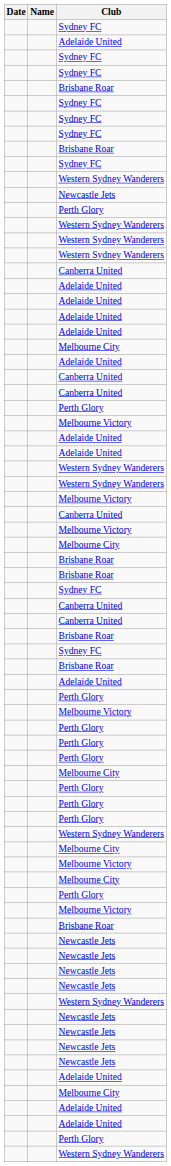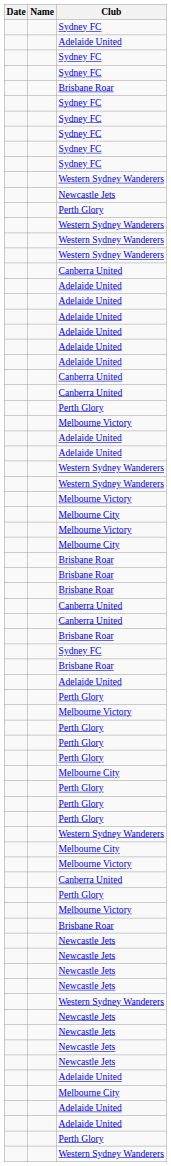row 10 | Club: Brisbane Roar -> Sydney FC
row 23 | Club: Melbourne City -> Adelaide United
row 34 | Club: Canberra United -> Melbourne City
row 39 | Club: Sydney FC -> Brisbane Roar
row 58 | Club: Melbourne City -> Canberra United
